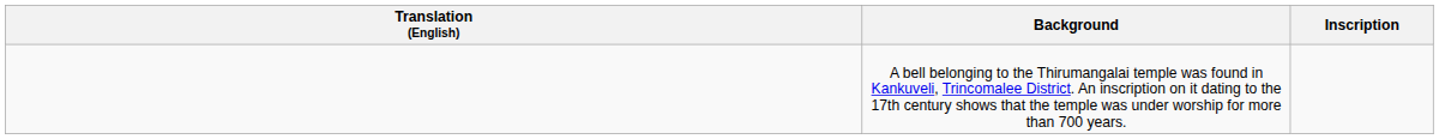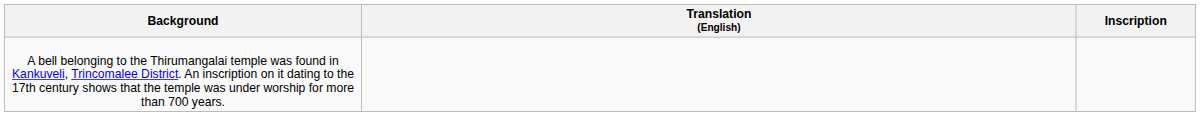columns swapped: Background <-> Translation (English)
